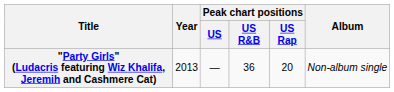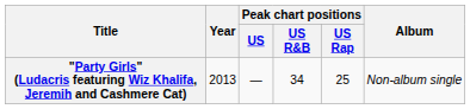row 3 | Peak chart positions / US R&B: 36 -> 34
row 3 | Peak chart positions / US Rap: 20 -> 25
